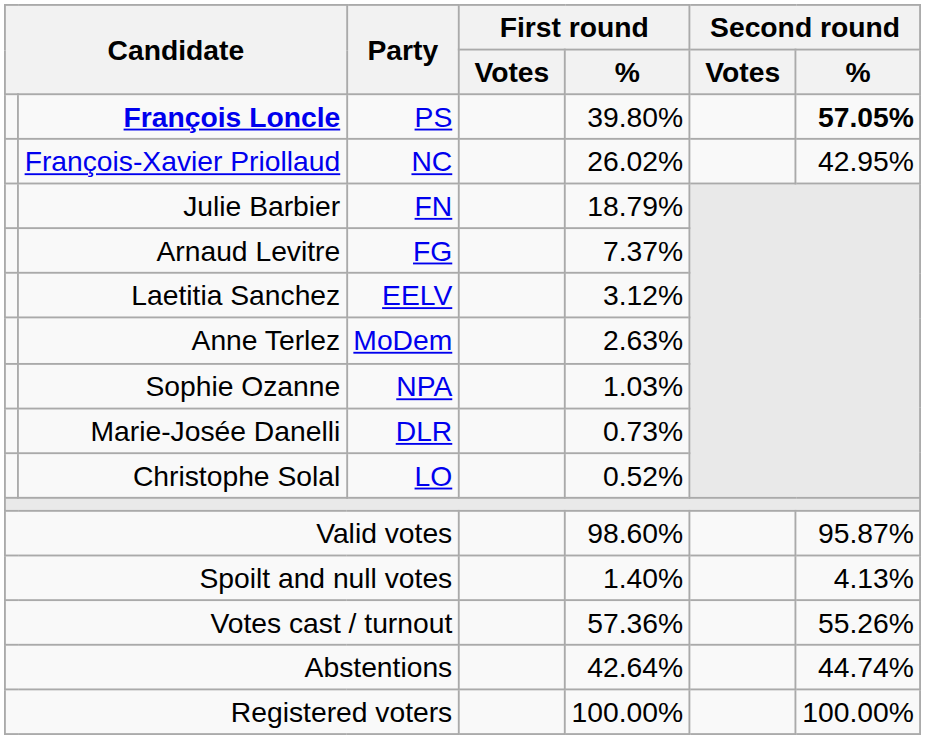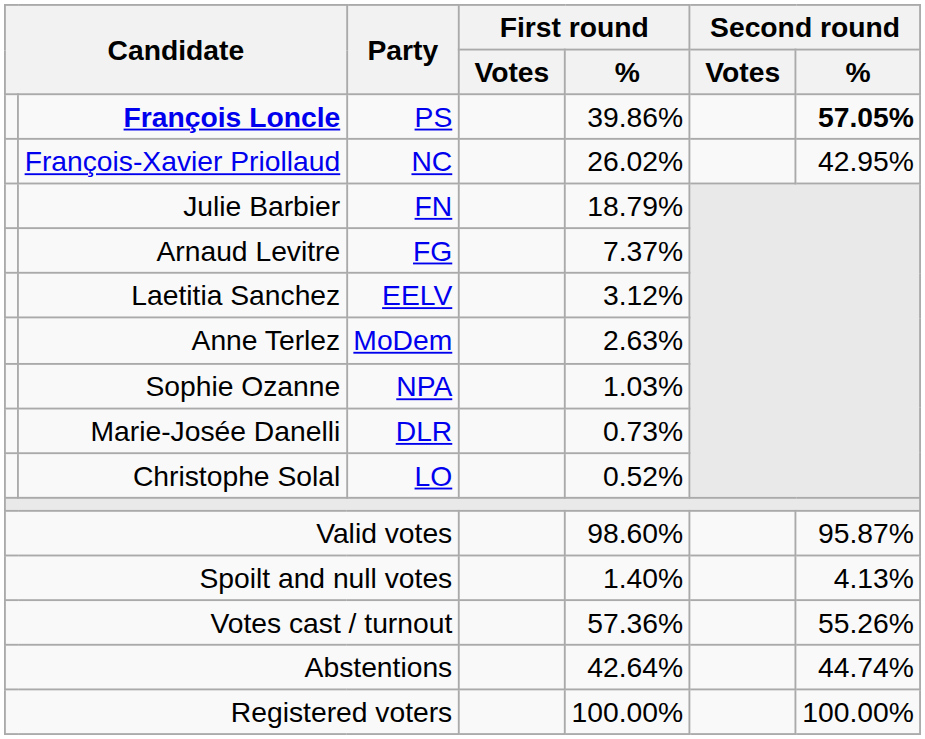François Loncle | First round / %: 39.80% -> 39.86%
